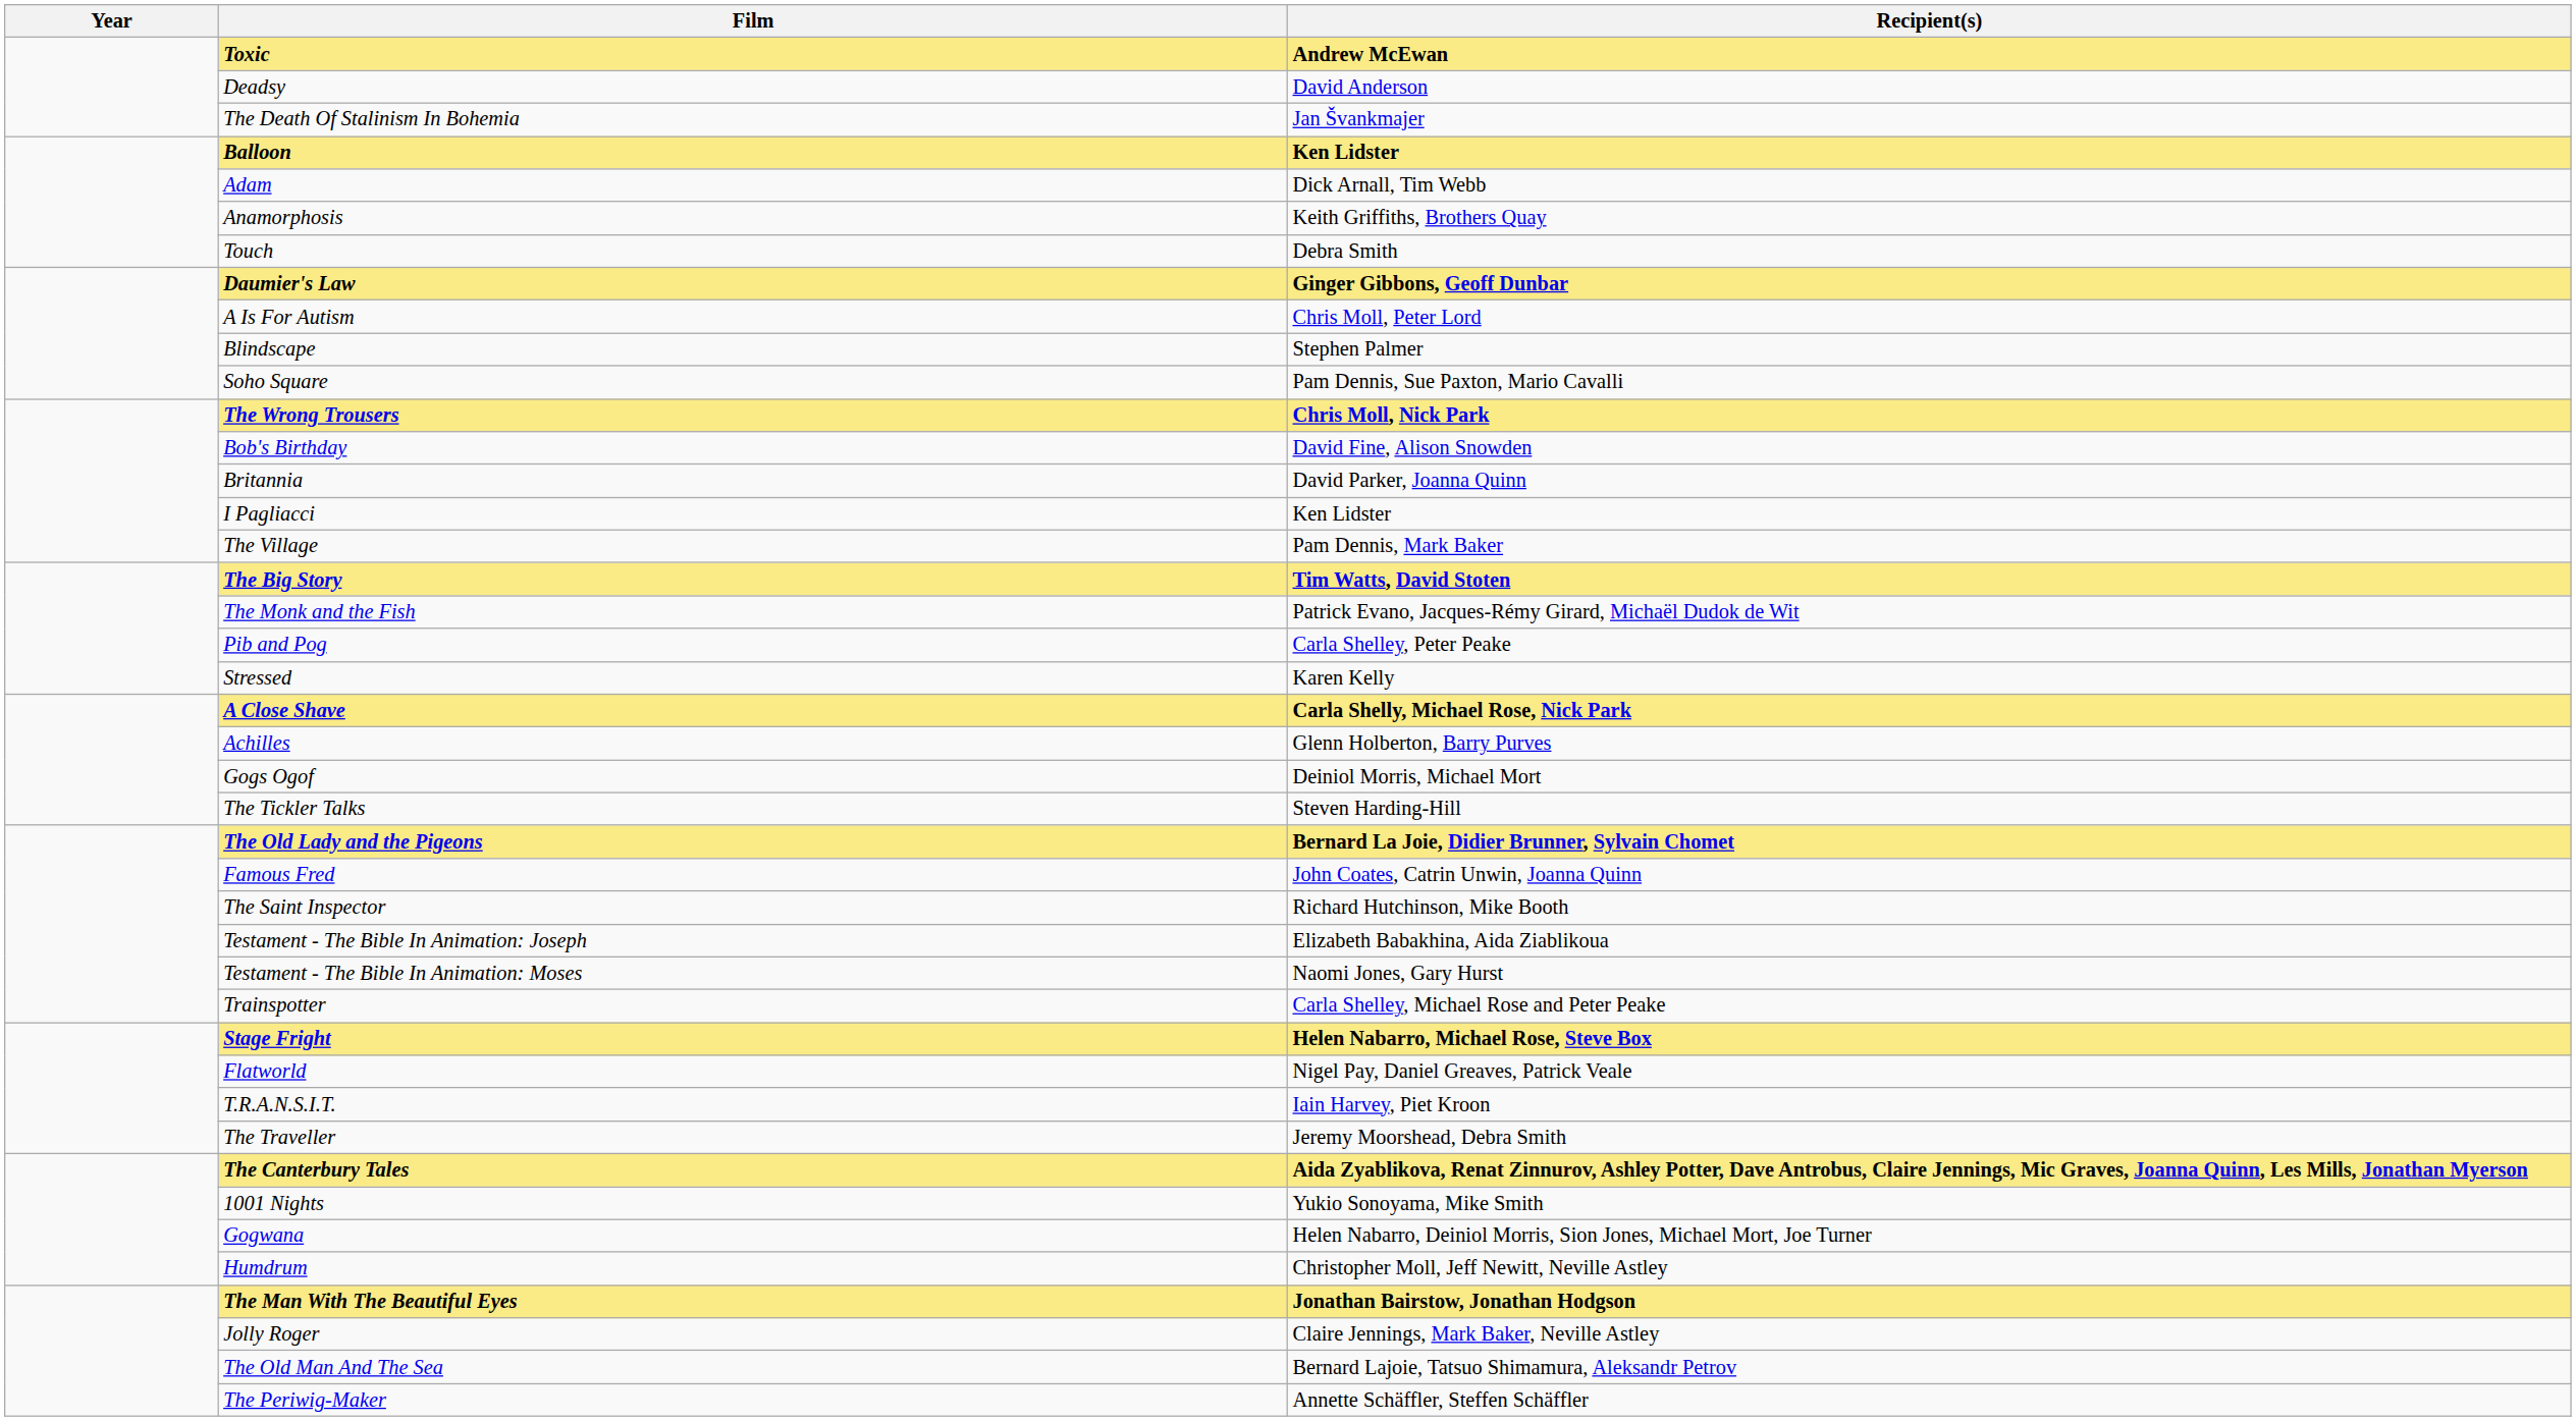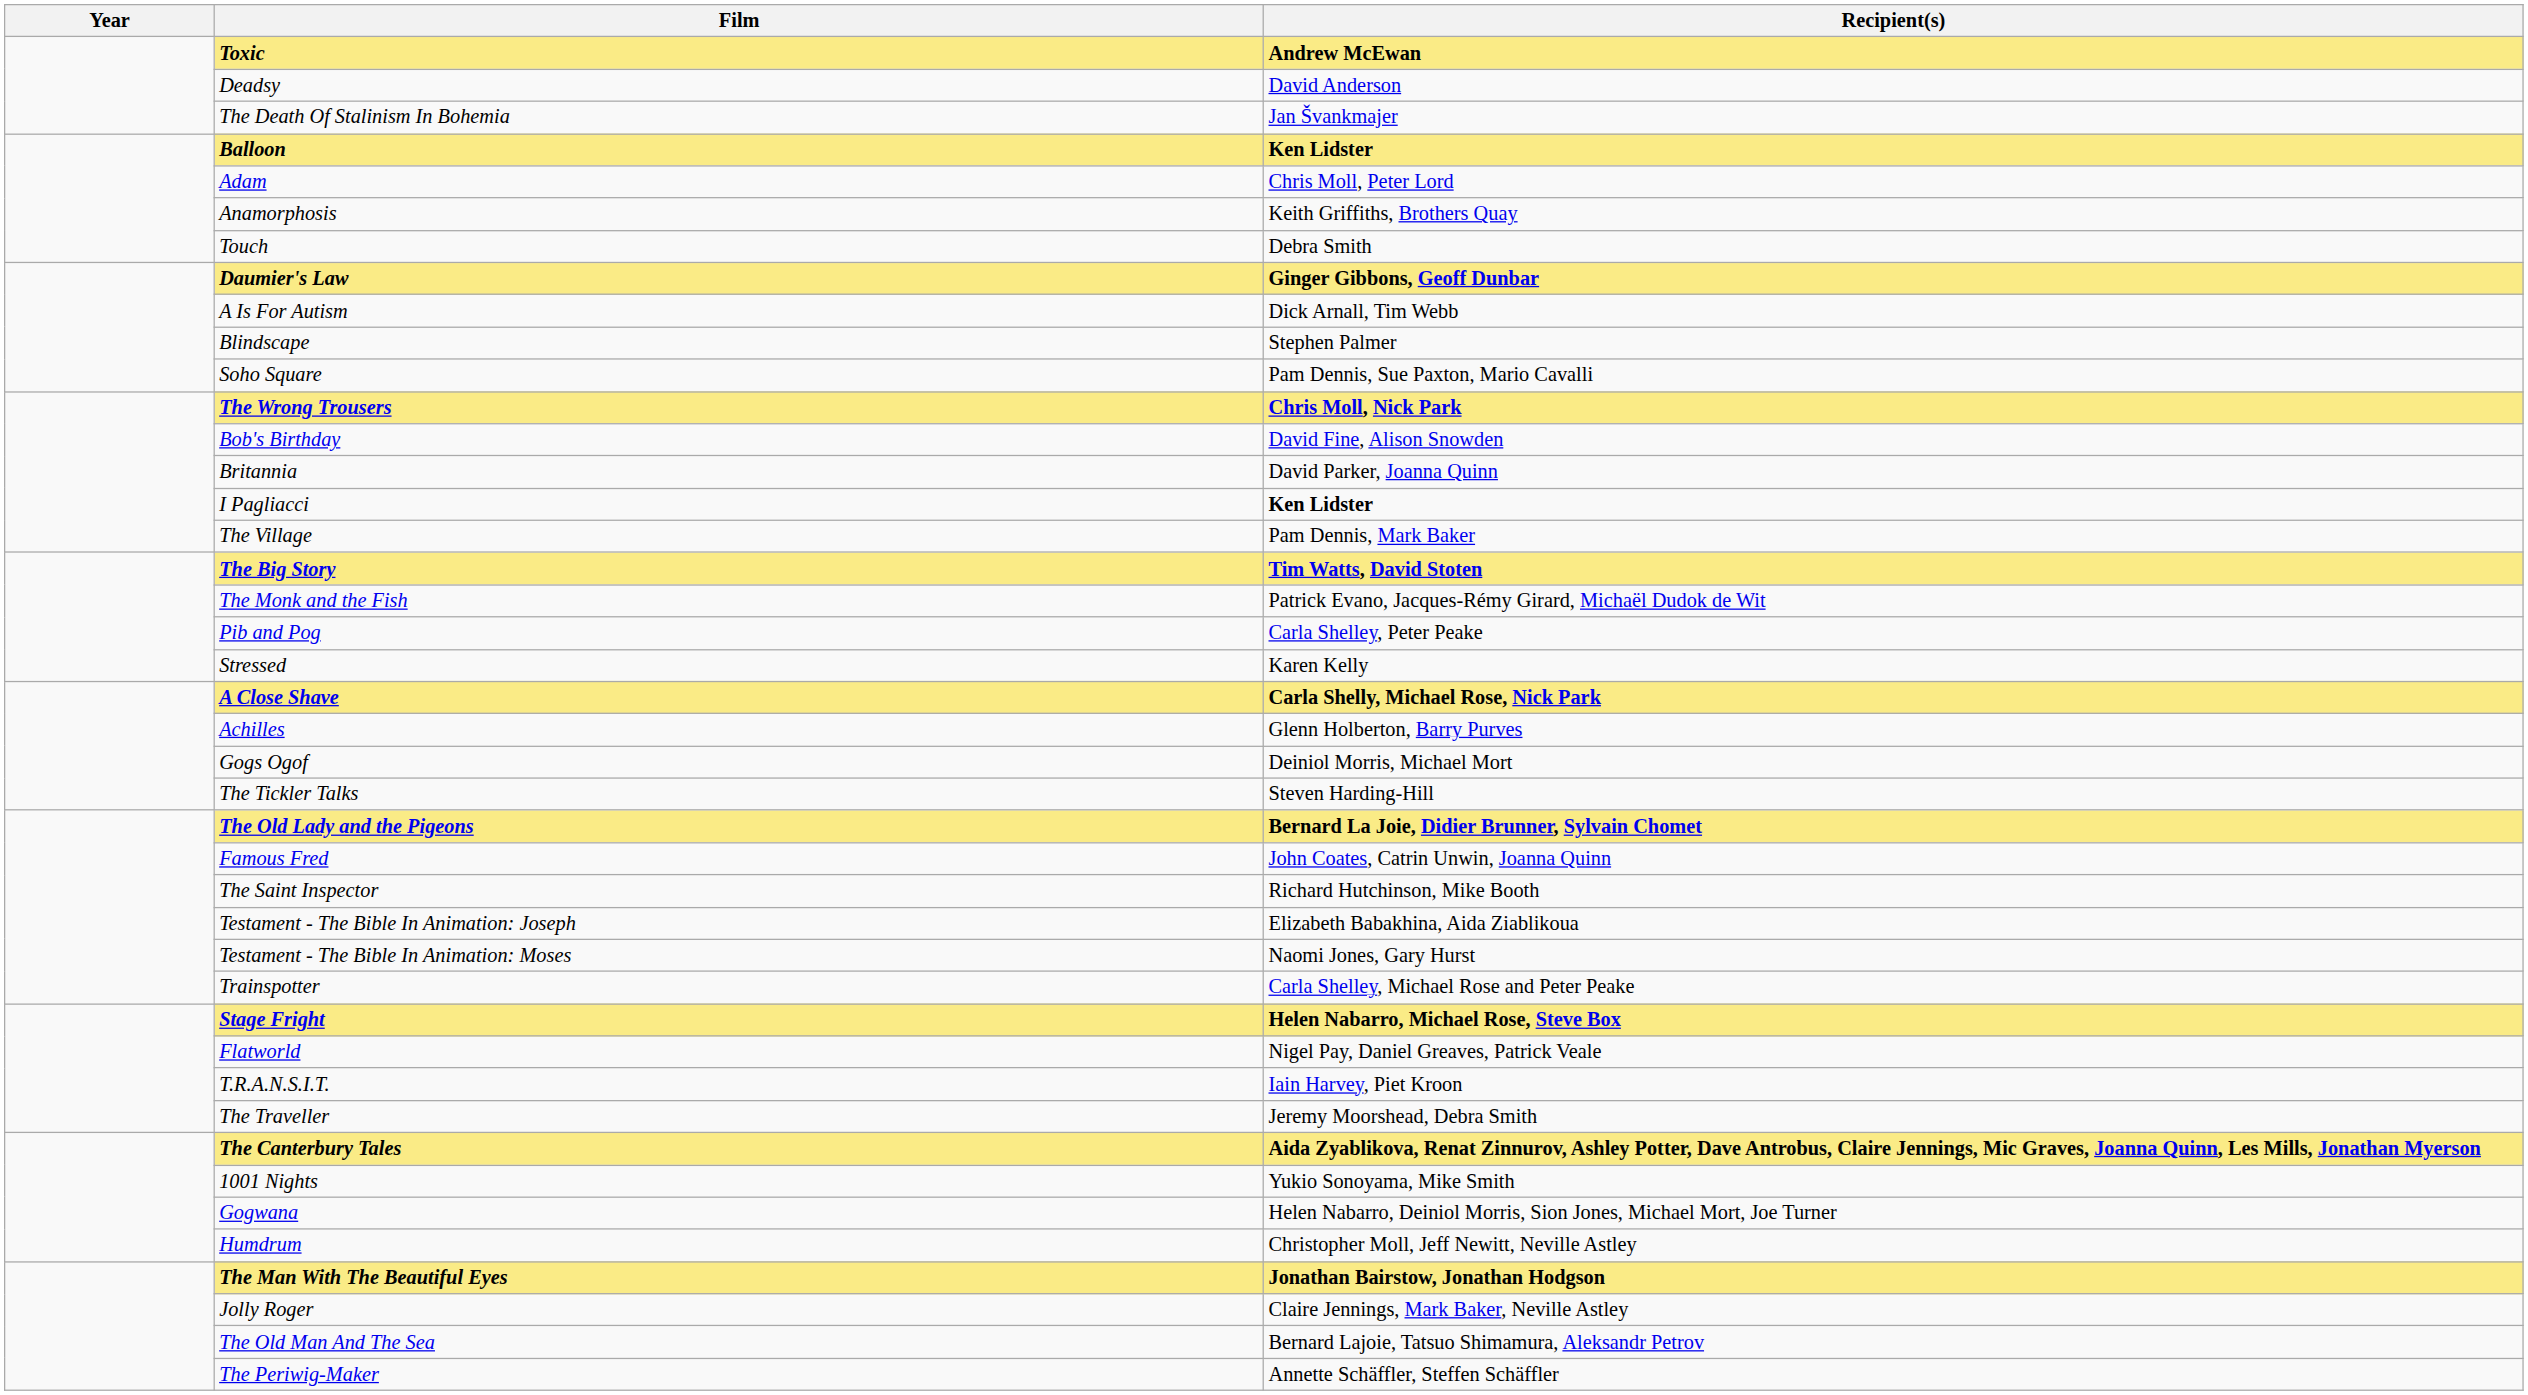Adam | Recipient(s): Dick Arnall, Tim Webb -> Chris Moll, Peter Lord
A Is For Autism | Recipient(s): Chris Moll, Peter Lord -> Dick Arnall, Tim Webb
I Pagliacci | Recipient(s): normal -> bold
